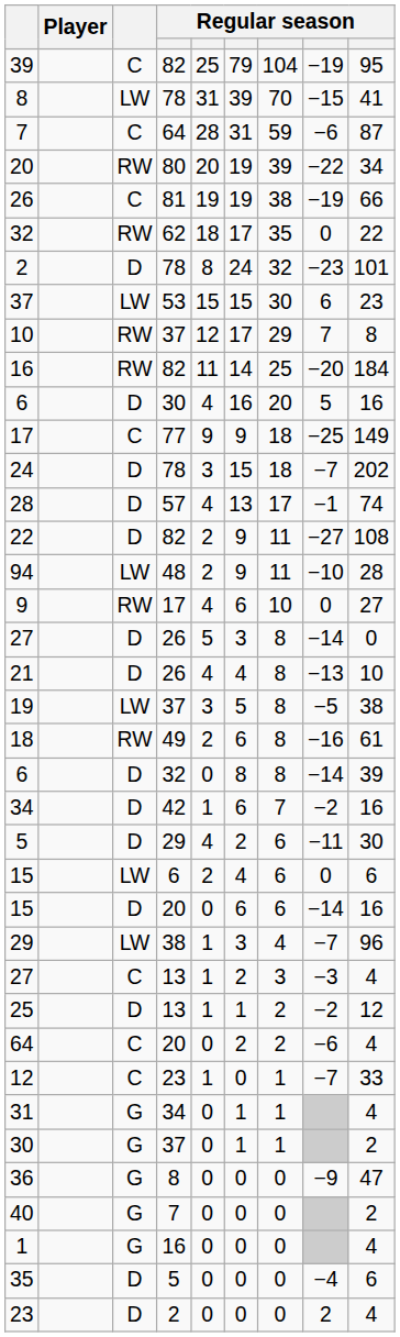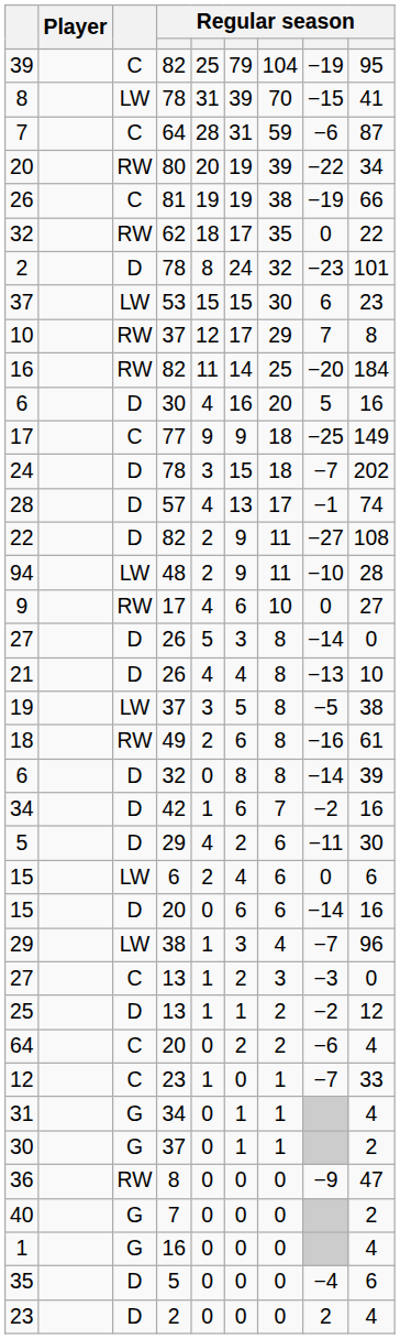27 / 13 | column 9: 4 -> 0
36 | column 3: G -> RW
